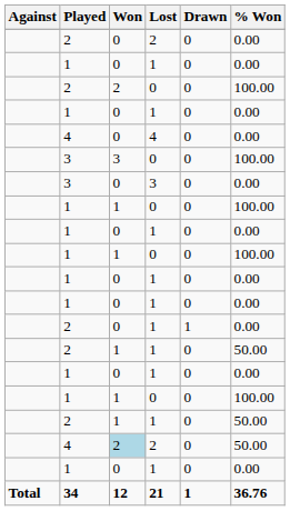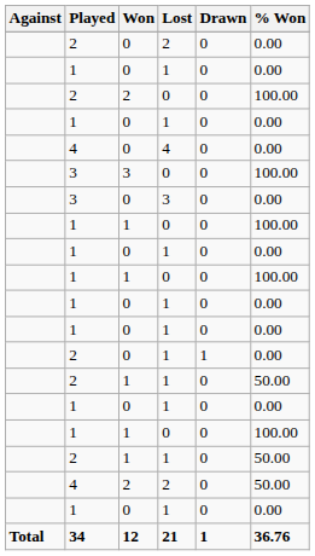4 / 2 | Won: lightblue background -> no background
